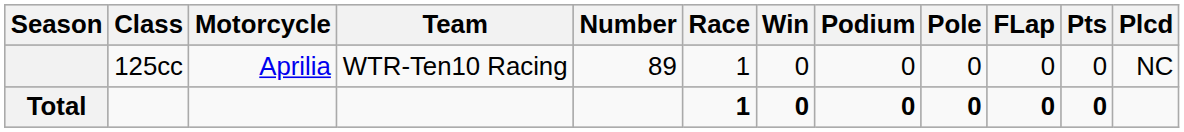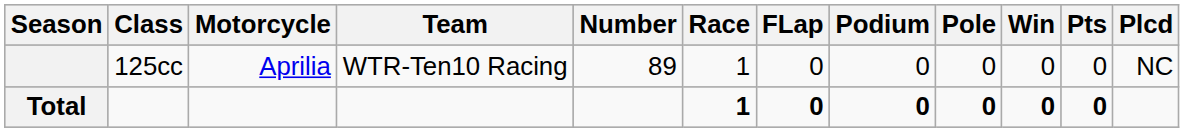columns swapped: Win <-> FLap
